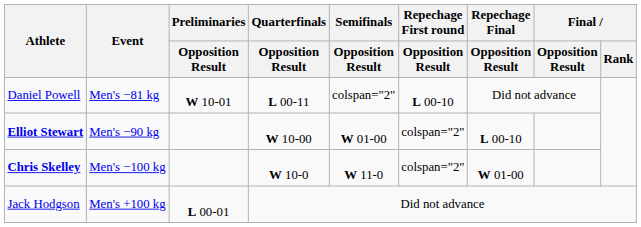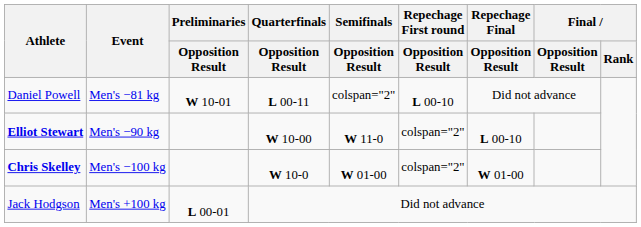Elliot Stewart | Semifinals / Opposition Result: W 01-00 -> W 11-0
Chris Skelley | Semifinals / Opposition Result: W 11-0 -> W 01-00
